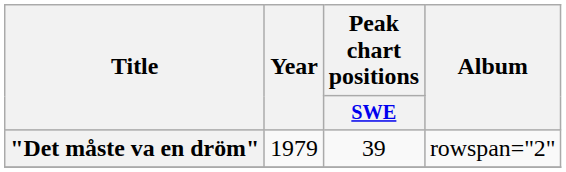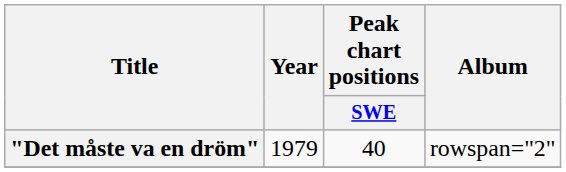"Det måste va en dröm" | Peak chart positions / SWE: 39 -> 40
